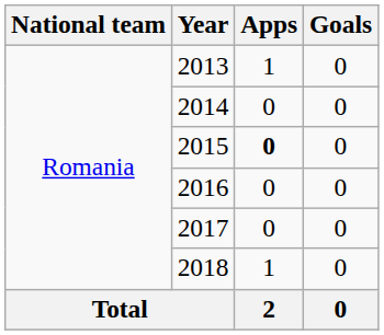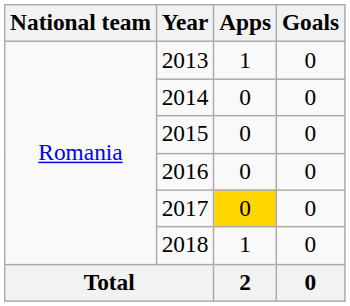2015 | Apps: bold -> normal
2017 | Apps: no background -> gold background
